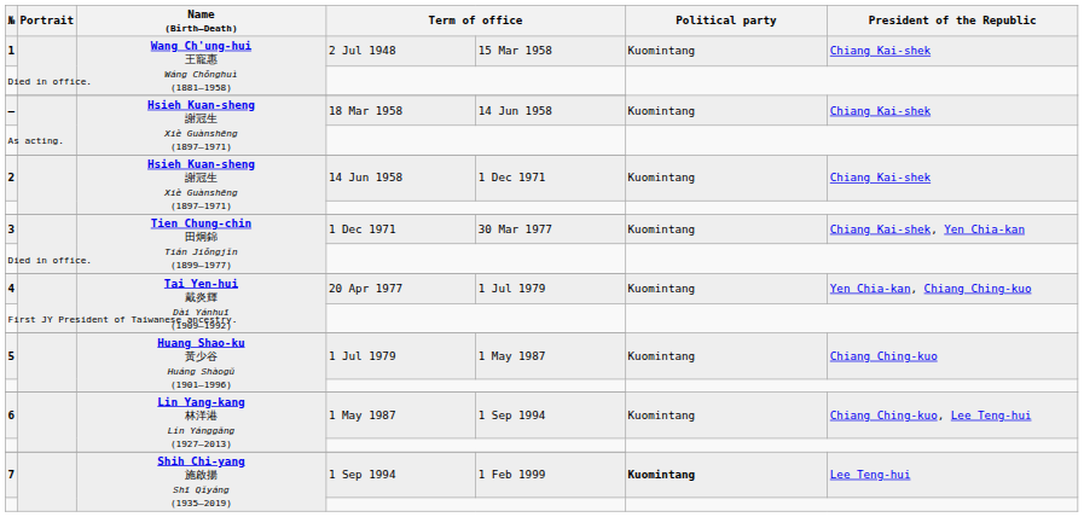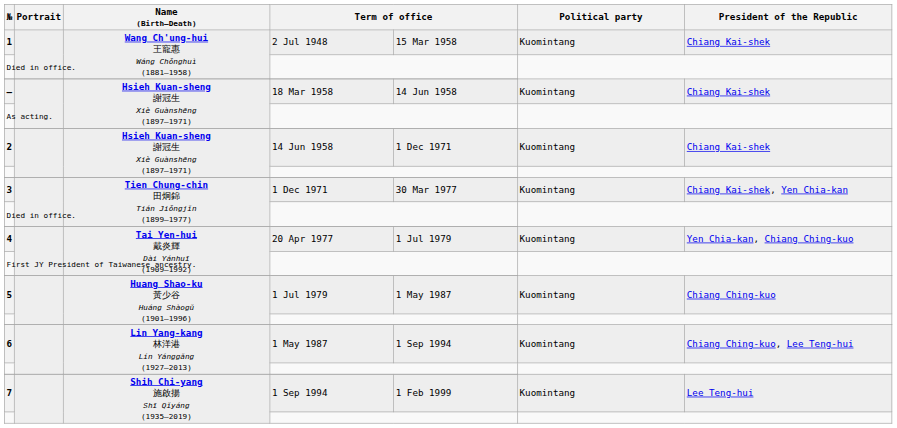7 | Political party: bold -> normal
